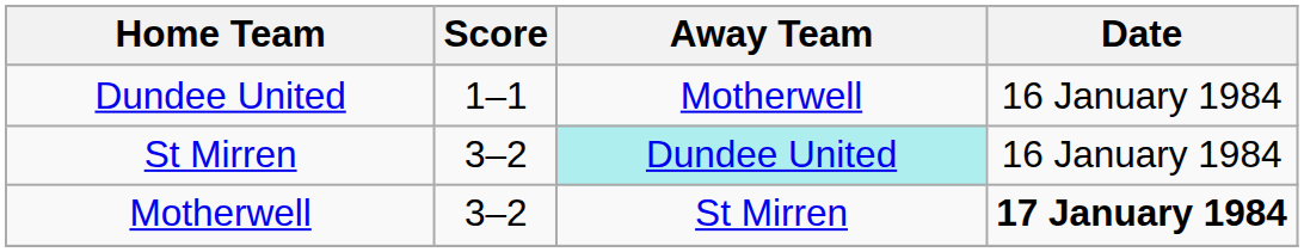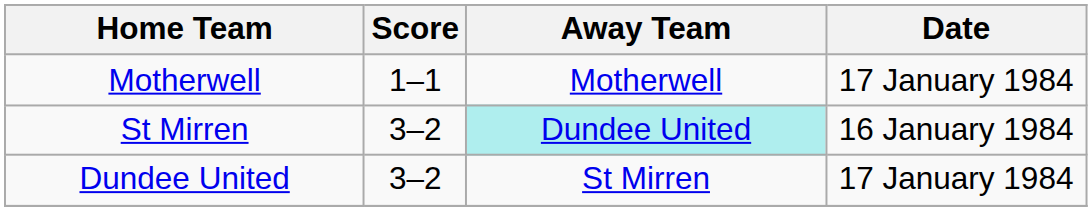row 2 | Home Team: Dundee United -> Motherwell
row 2 | Date: 16 January 1984 -> 17 January 1984
row 4 | Home Team: Motherwell -> Dundee United
row 4 | Date: bold -> normal
